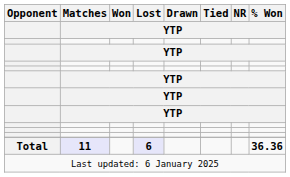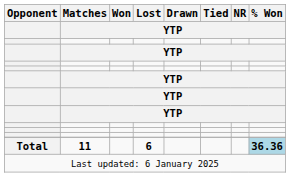Total | Matches / YTP: lavender background -> no background
Total | Lost / YTP: lavender background -> no background
Total | % Won / YTP: no background -> lightblue background
